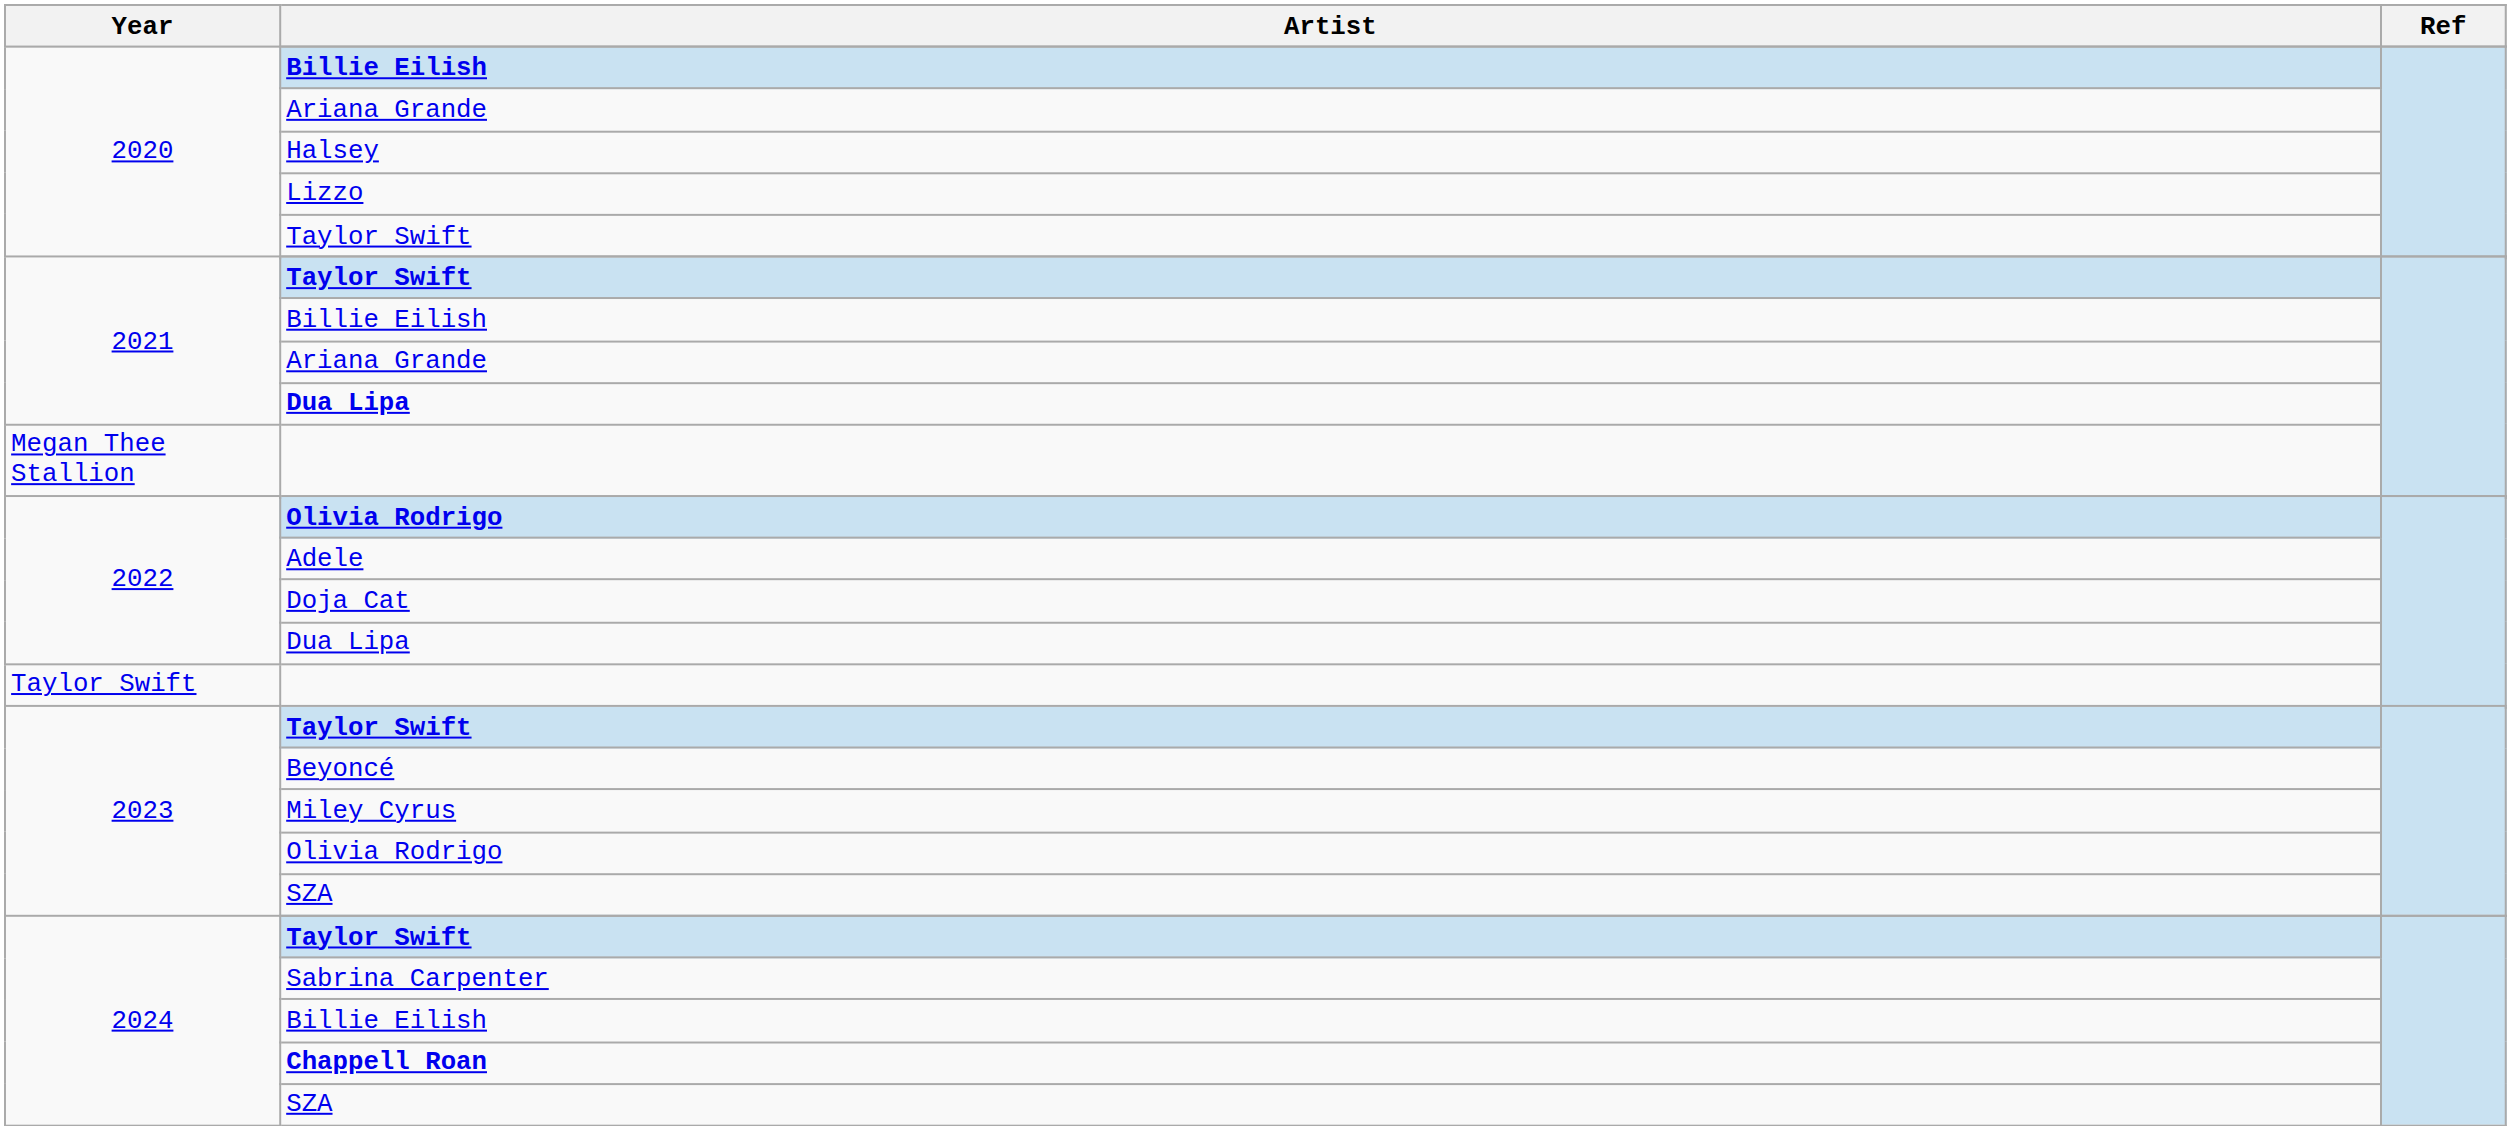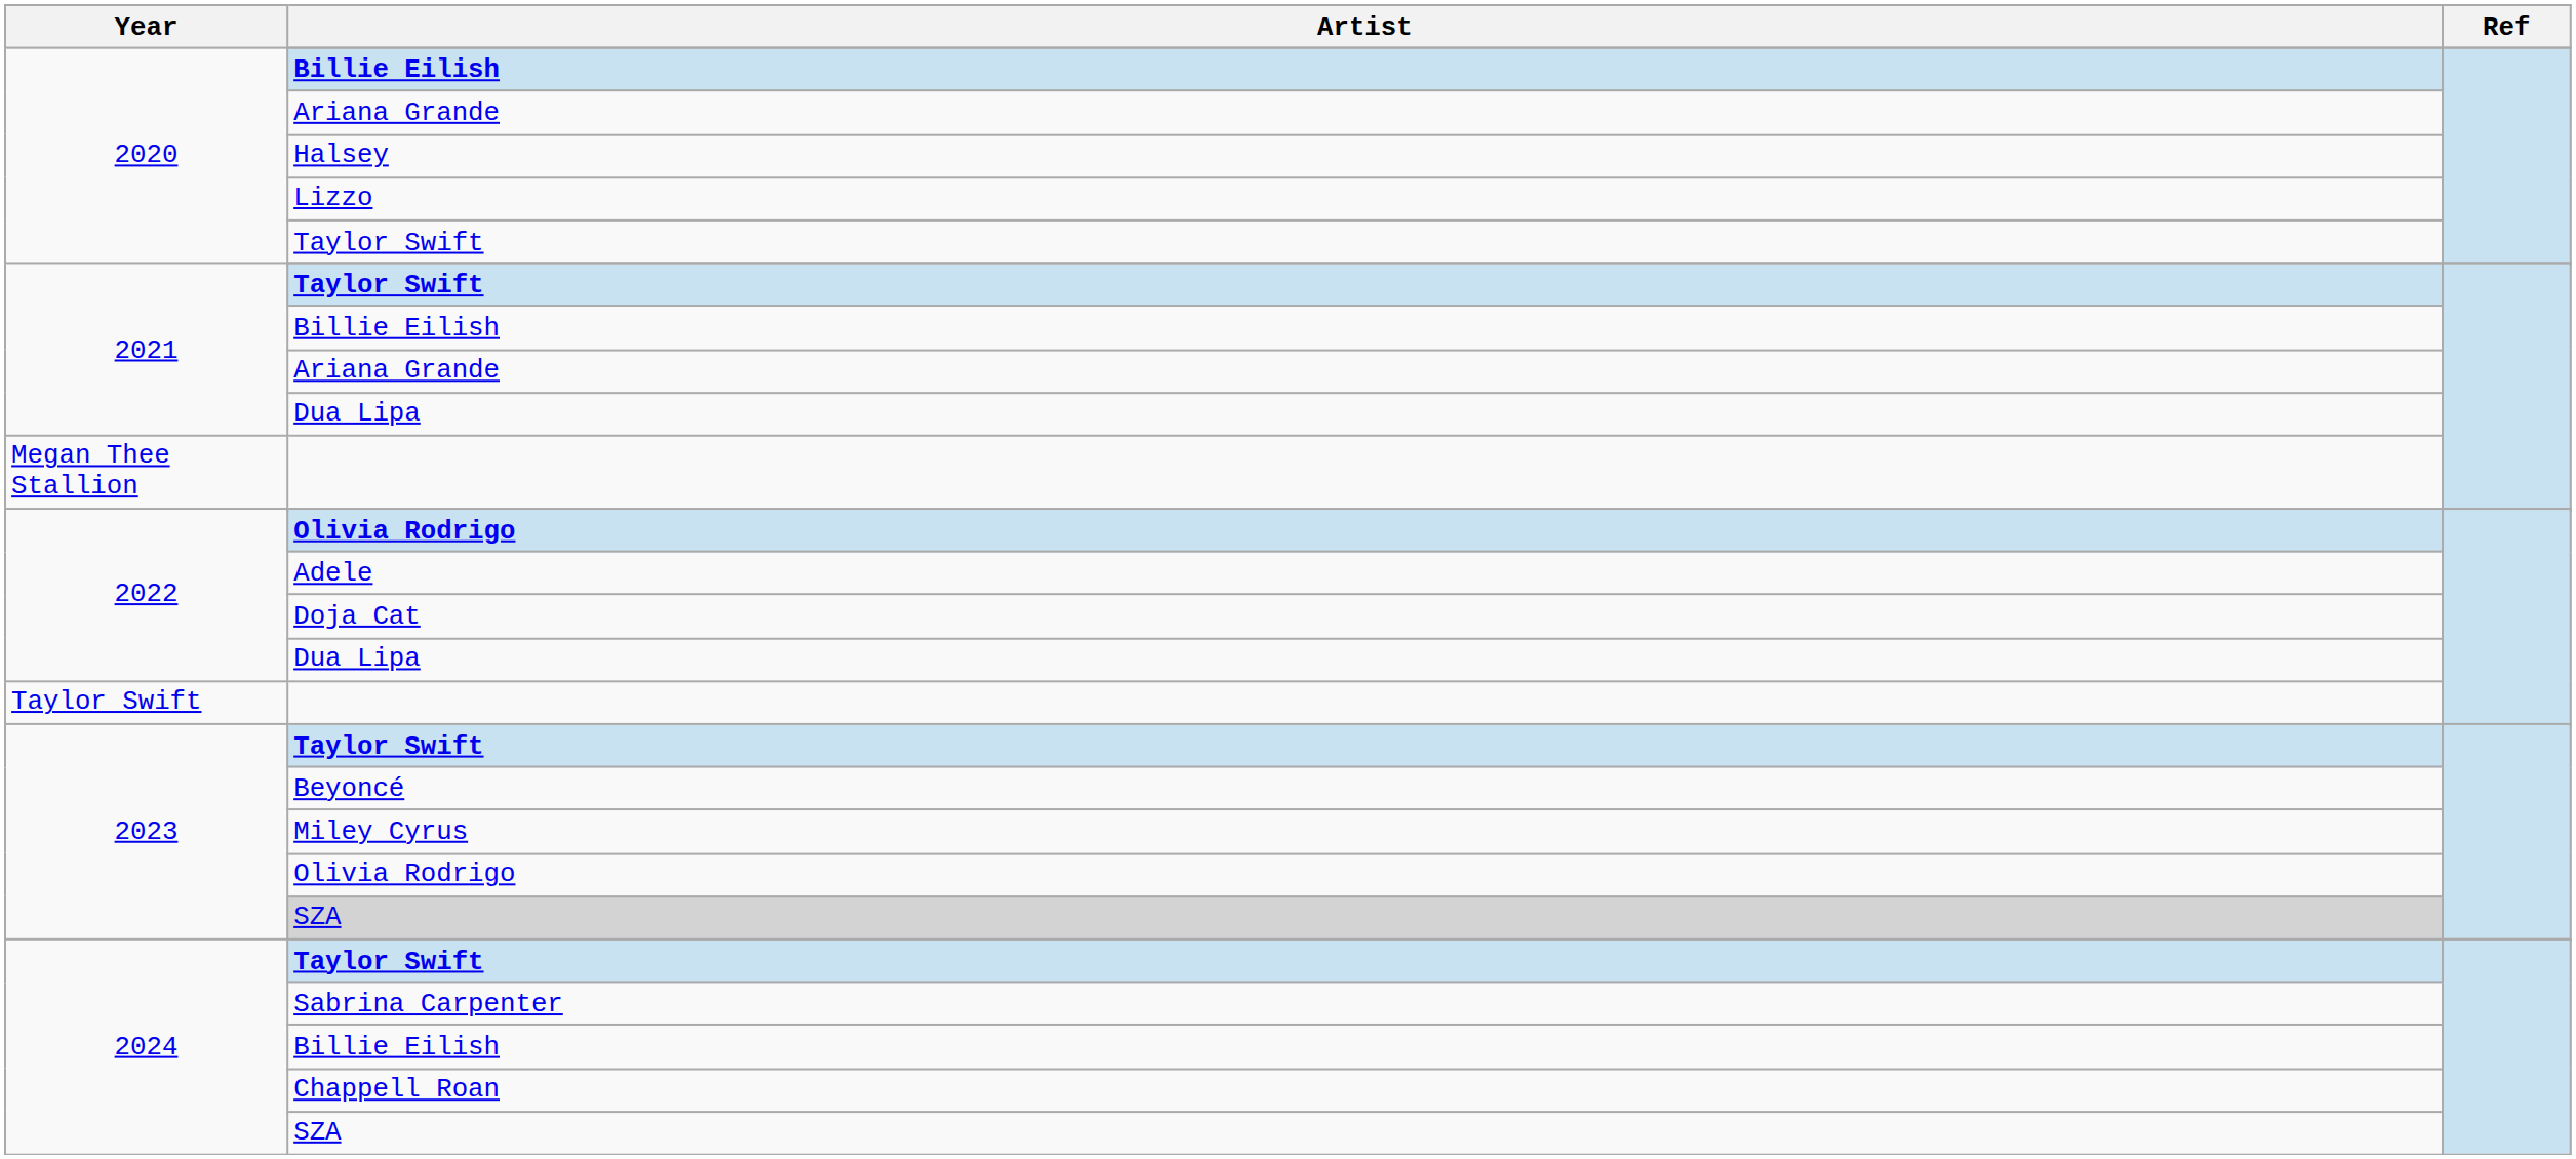2021 / Dua Lipa | Artist: bold -> normal
2023 / SZA | Artist: no background -> lightgrey background
Chappell Roan | Artist: bold -> normal
